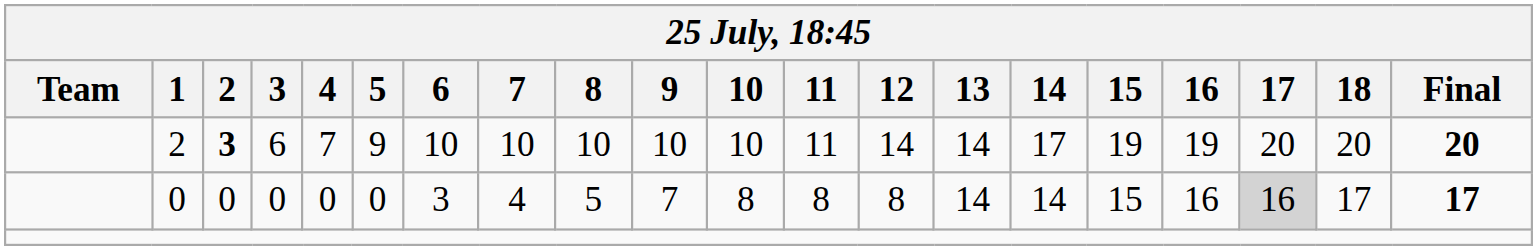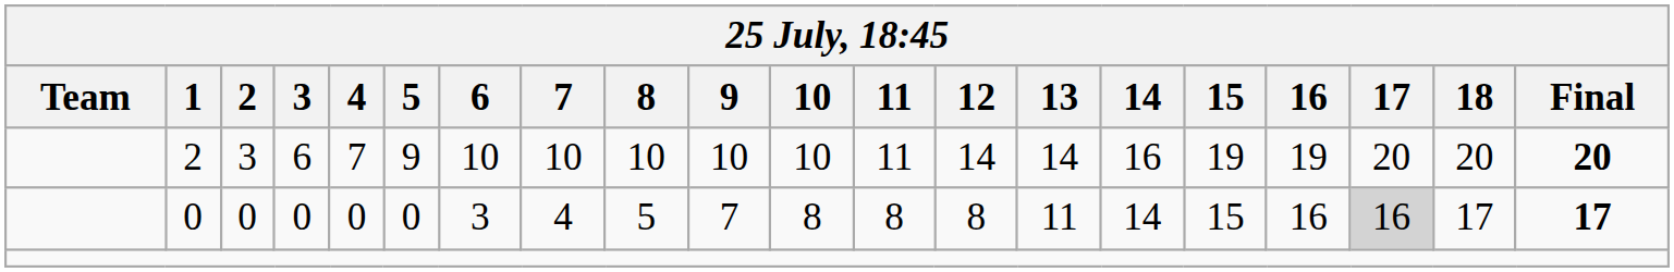row 3 | 2: bold -> normal
row 3 | 14: 17 -> 16
row 4 | 13: 14 -> 11
